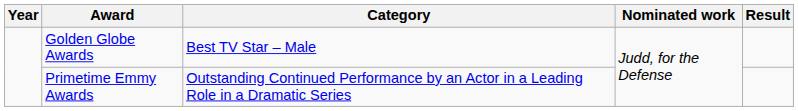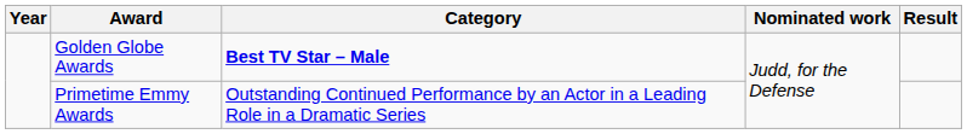Golden Globe Awards | Category: normal -> bold
